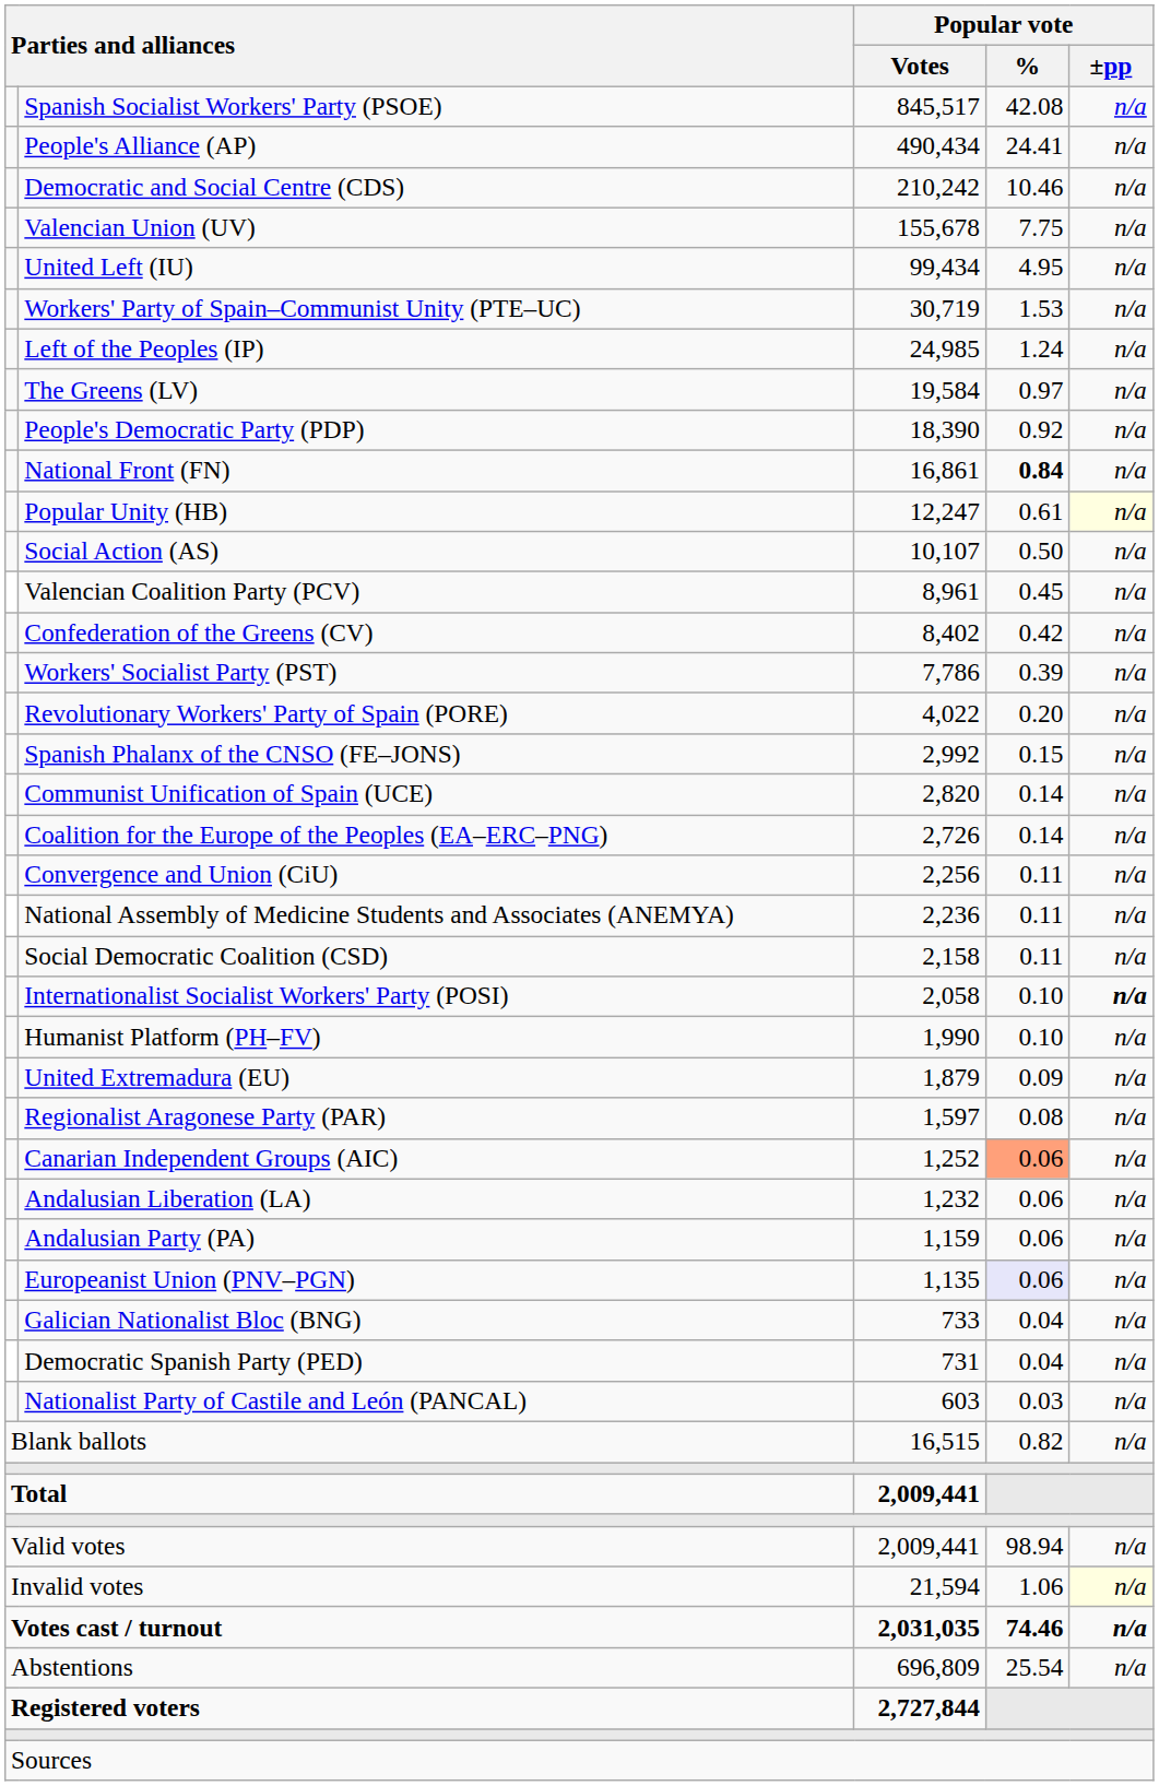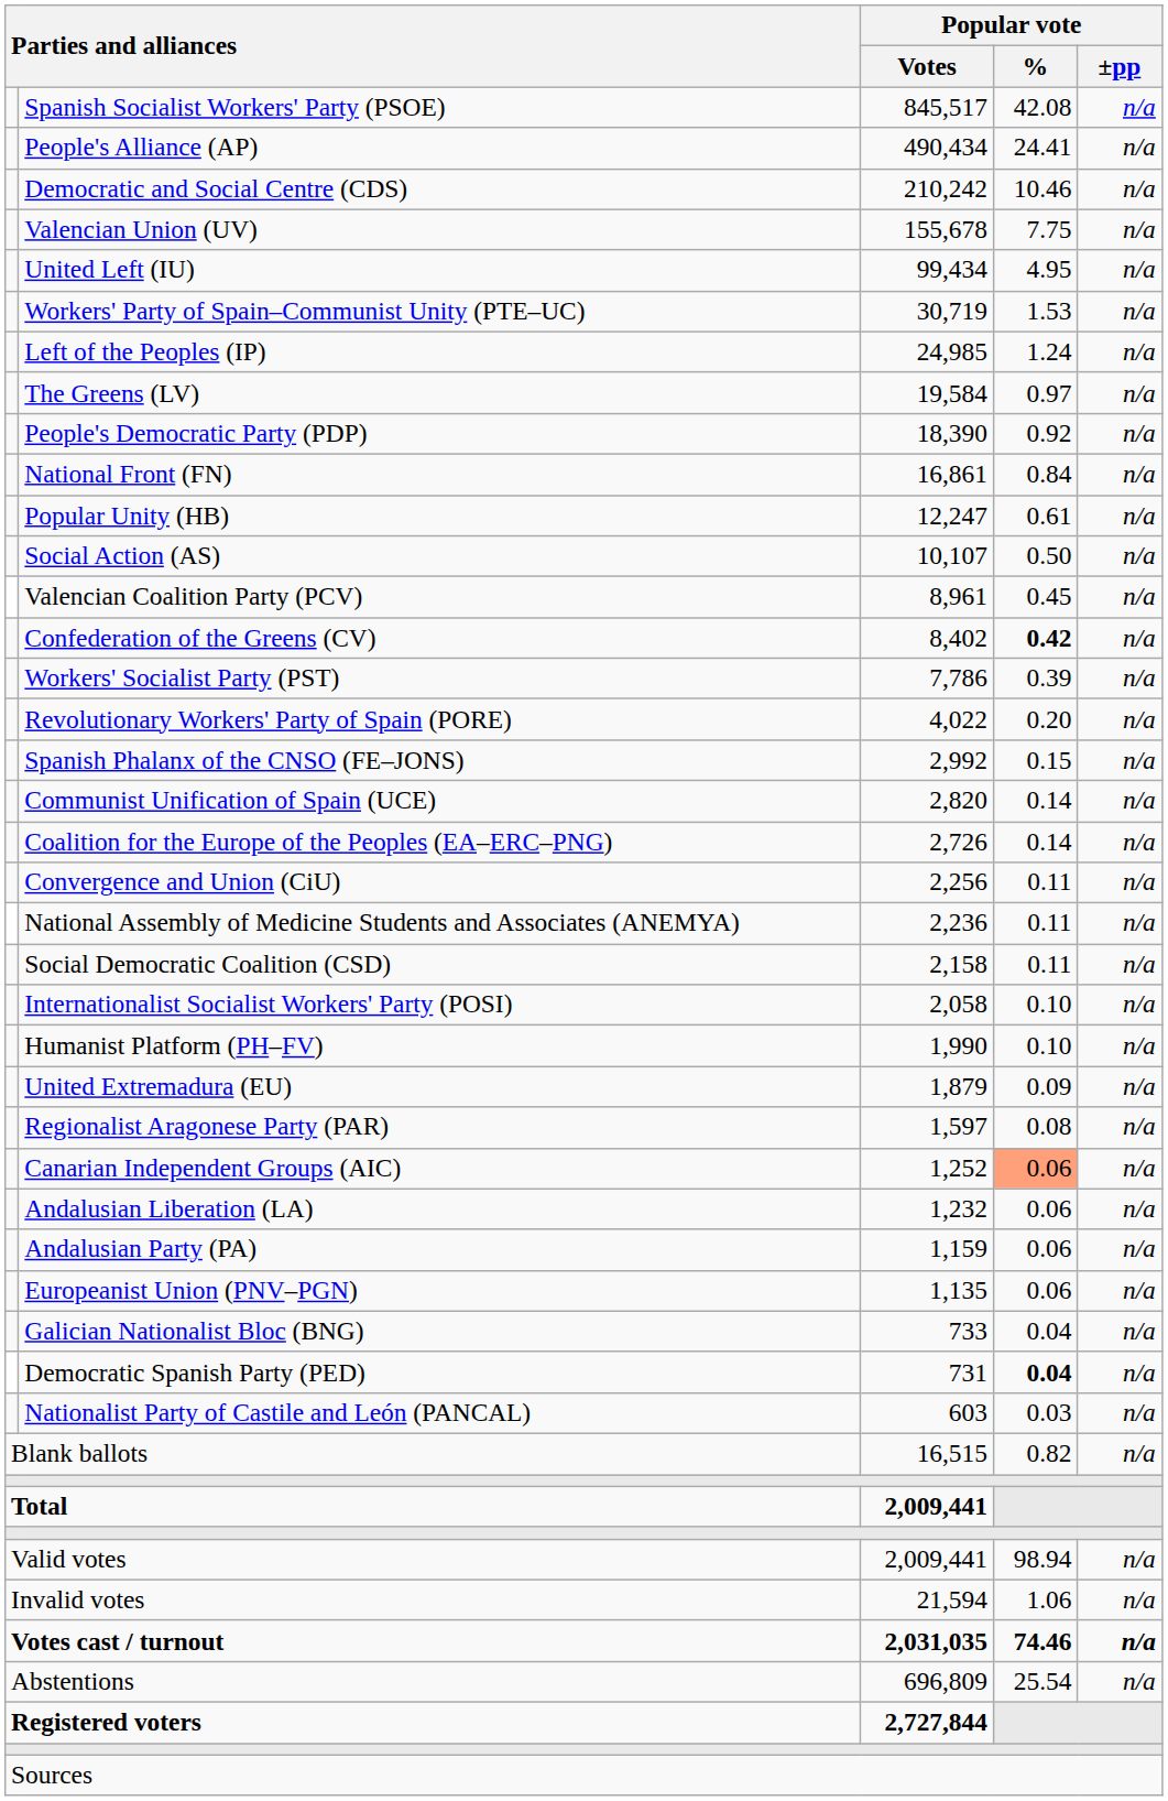National Front (FN) | Popular vote / %: bold -> normal
Popular Unity (HB) | Popular vote / ±pp: lightyellow background -> no background
Confederation of the Greens (CV) | Popular vote / %: normal -> bold
Internationalist Socialist Workers' Party (POSI) | Popular vote / ±pp: bold -> normal
Europeanist Union (PNV–PGN) | Popular vote / %: lavender background -> no background
Democratic Spanish Party (PED) | Popular vote / %: normal -> bold
Invalid votes | Popular vote / ±pp: lightyellow background -> no background
